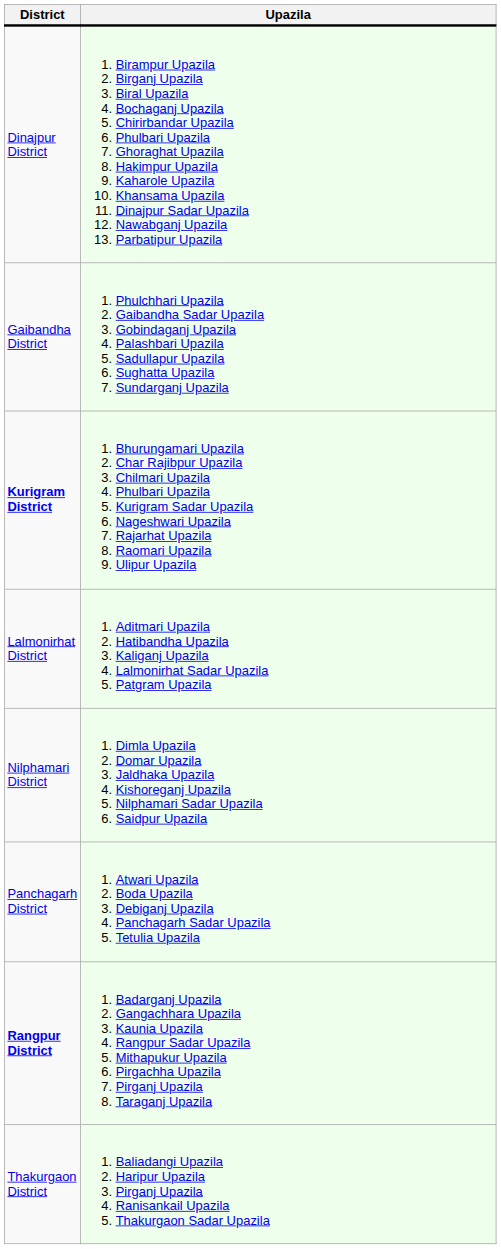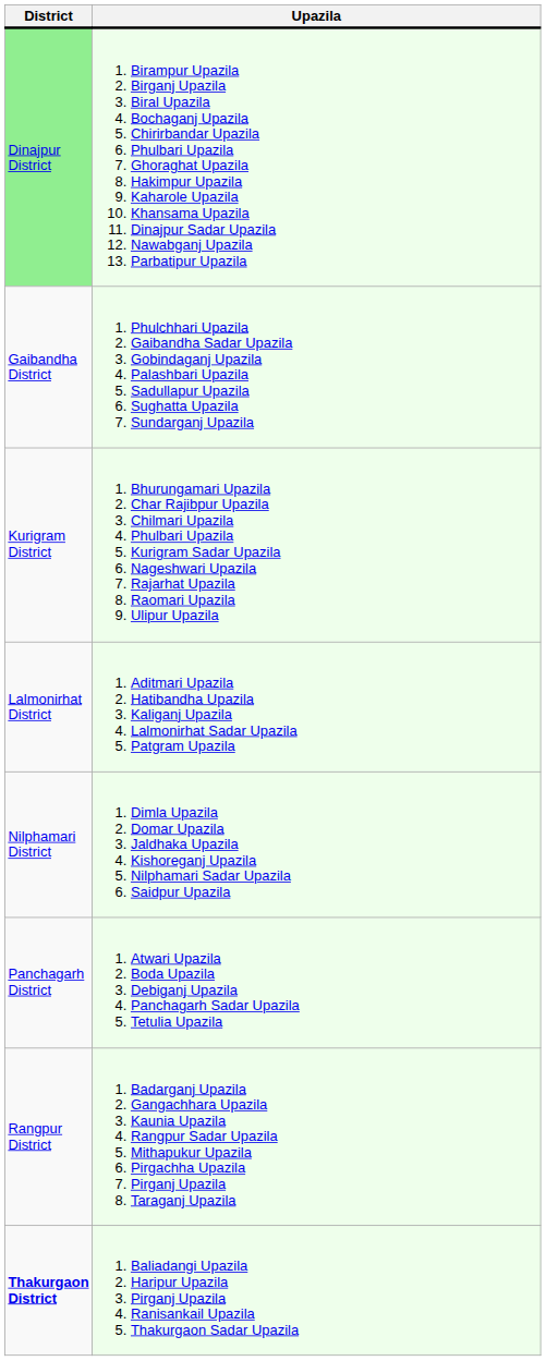Dinajpur District | District: no background -> lightgreen background
Kurigram District | District: bold -> normal
Rangpur District | District: bold -> normal
Thakurgaon District | District: normal -> bold
